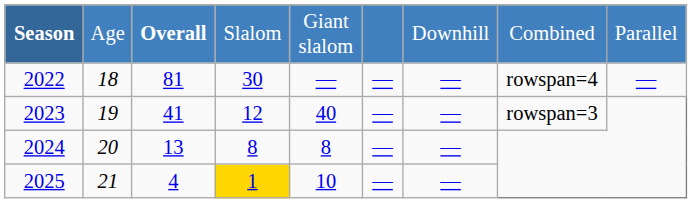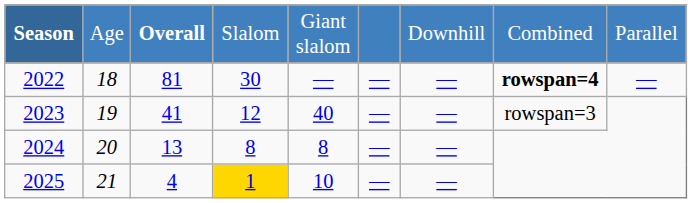2022 | column 8: normal -> bold
